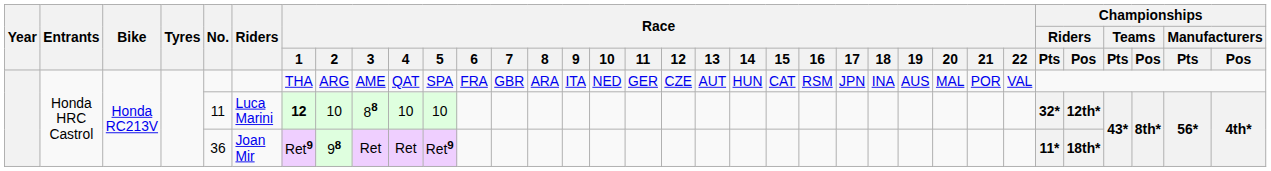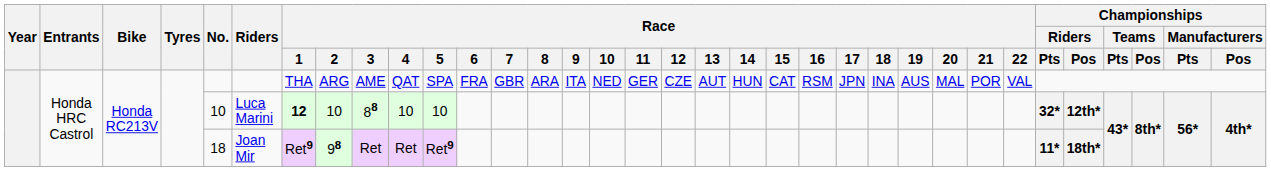row 5 | No.: 11 -> 10
row 6 | No.: 36 -> 18
